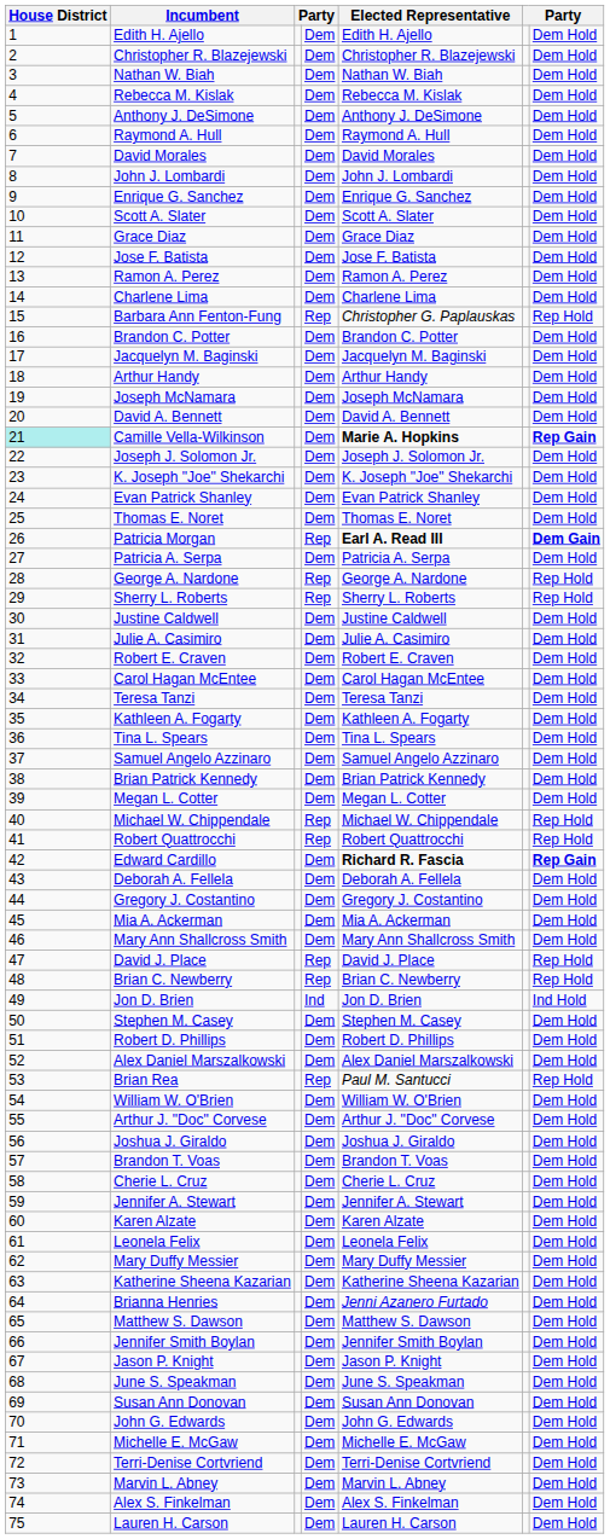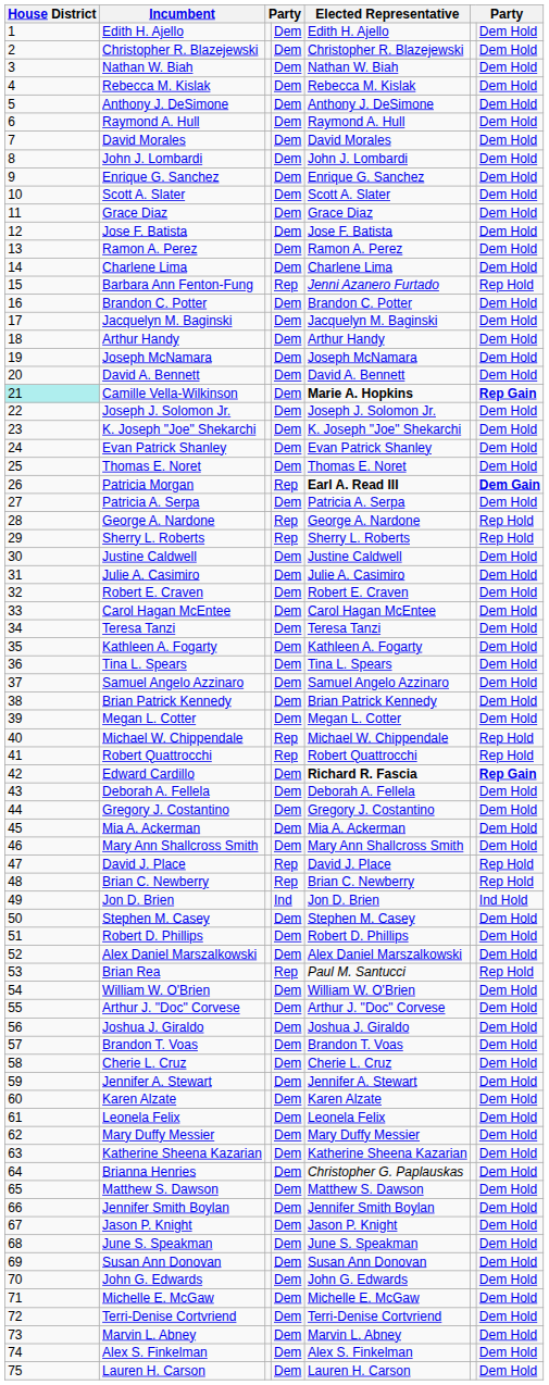Barbara Ann Fenton-Fung | Elected Representative: Christopher G. Paplauskas -> Jenni Azanero Furtado
Brianna Henries | Elected Representative: Jenni Azanero Furtado -> Christopher G. Paplauskas
